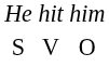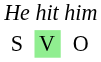S | column 2: no background -> lightgreen background
